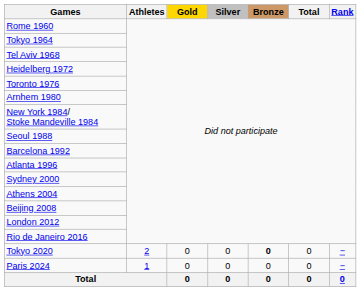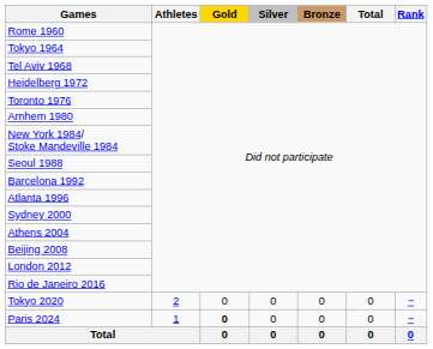Tokyo 2020 | Bronze: bold -> normal
Paris 2024 | Gold: normal -> bold
